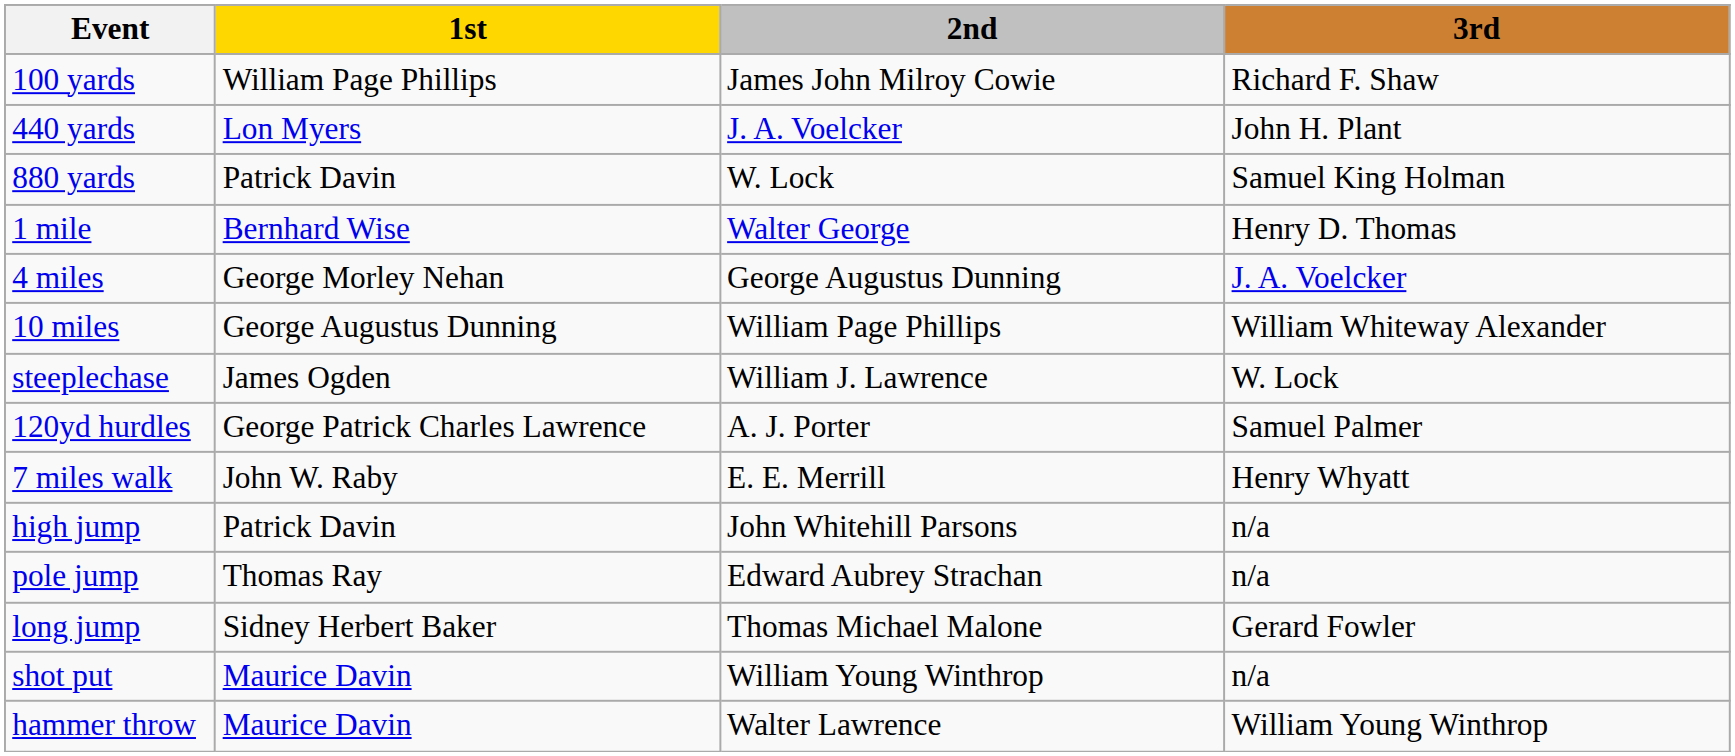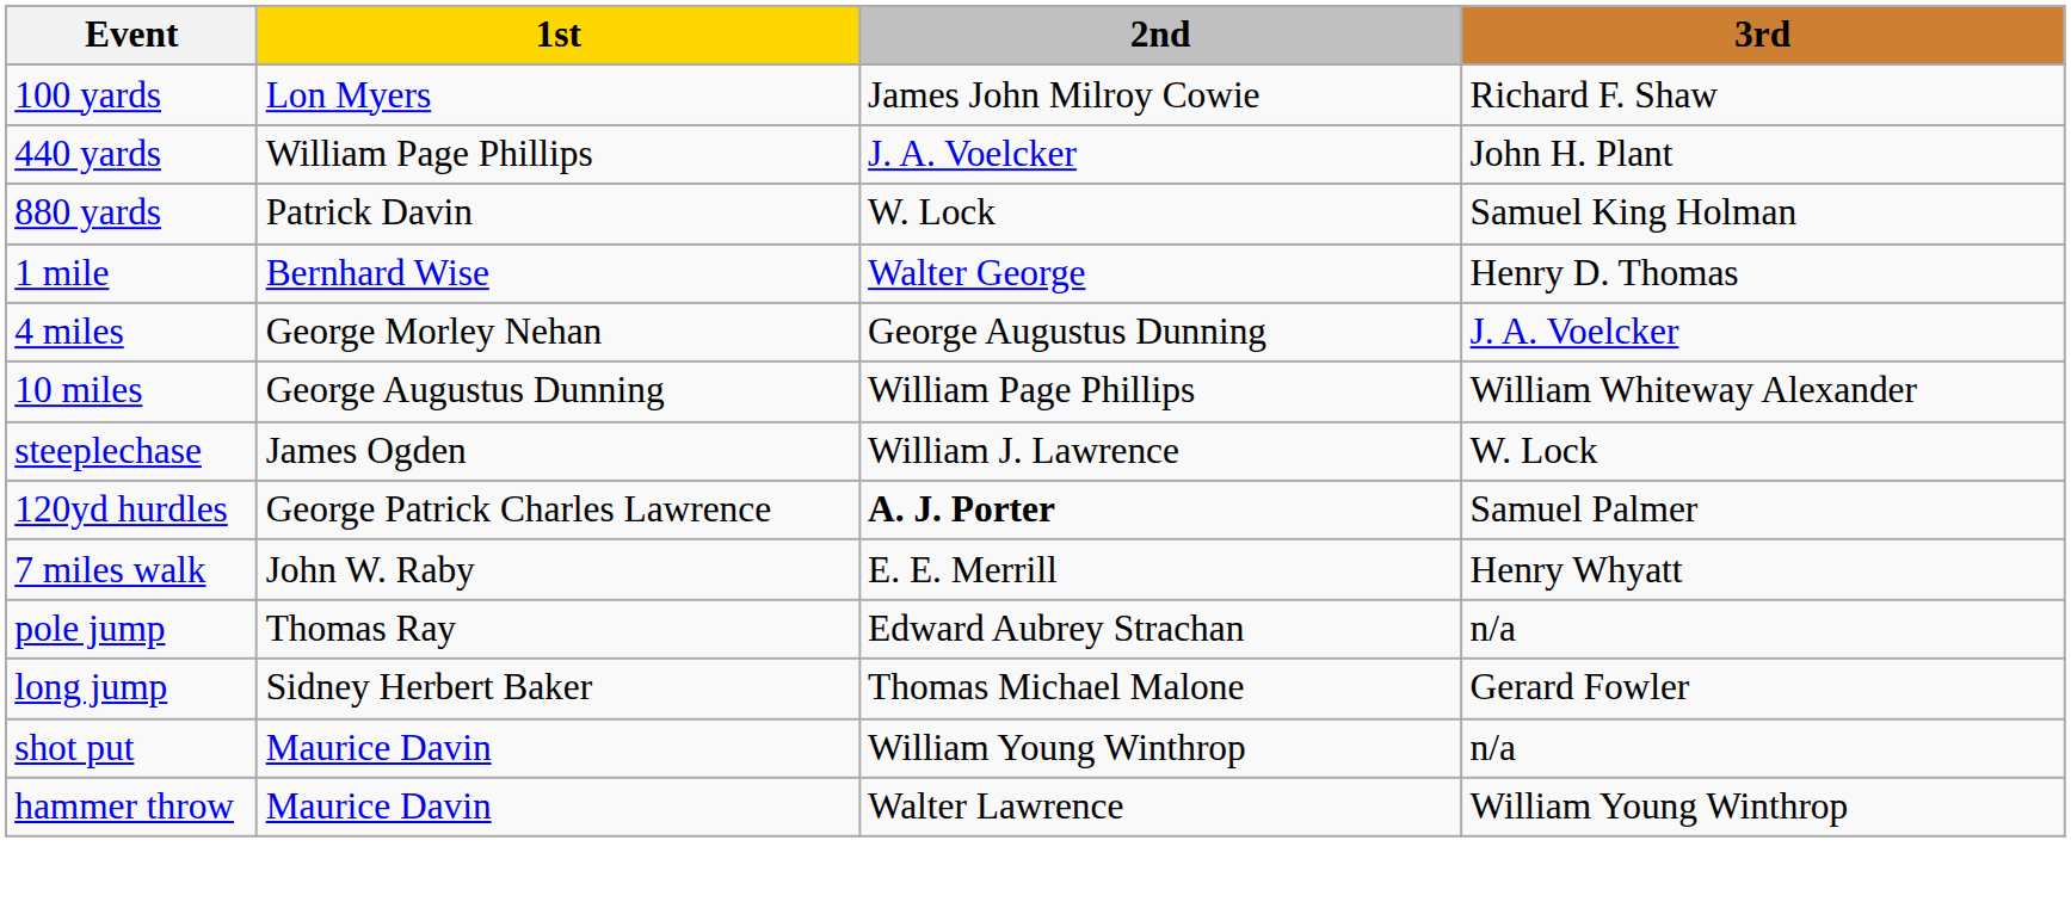100 yards | 1st: William Page Phillips -> Lon Myers
440 yards | 1st: Lon Myers -> William Page Phillips
120yd hurdles | 2nd: normal -> bold
- row: high jump | Patrick Davin | John Whitehill Parsons | n/a
